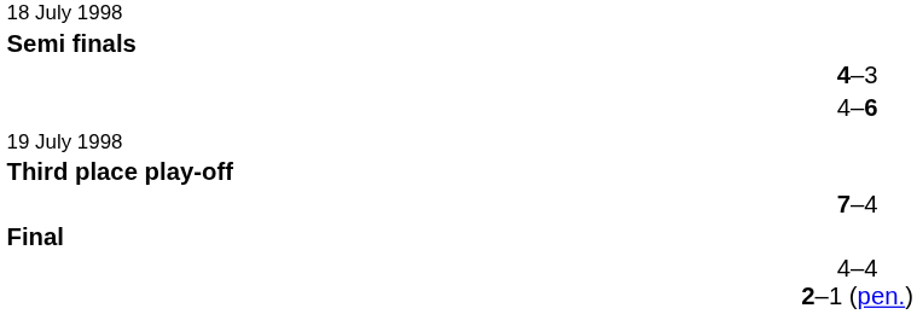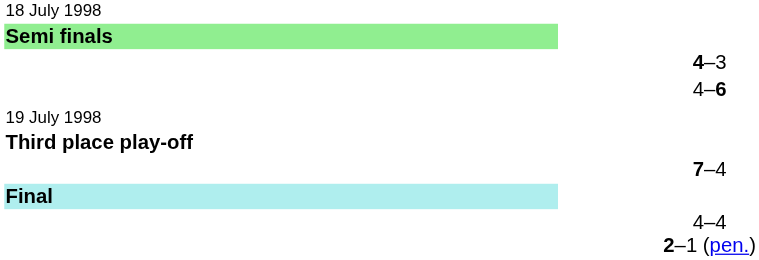Semi finals | column 1: no background -> lightgreen background
Final | column 1: no background -> paleturquoise background
